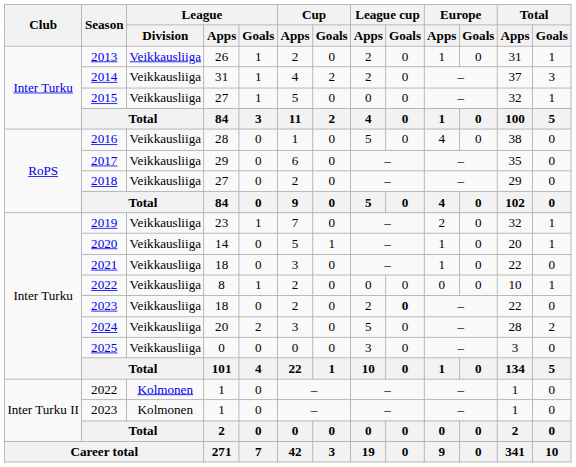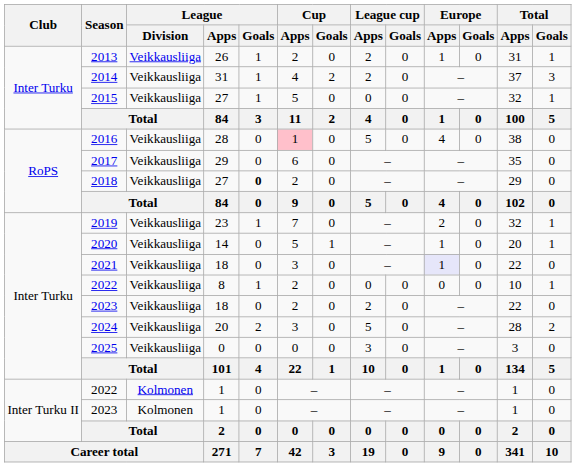2016 | Cup / Apps: no background -> pink background
2018 | League / Goals: normal -> bold
2021 | Europe / Apps: no background -> lavender background
2023 / 18 | League cup / Goals: bold -> normal
